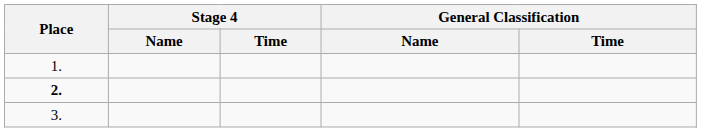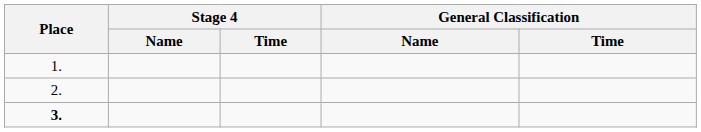2. | Place: bold -> normal
3. | Place: normal -> bold
